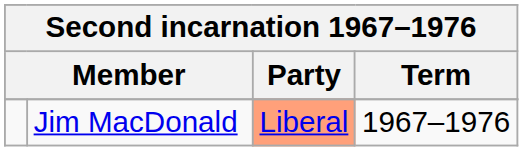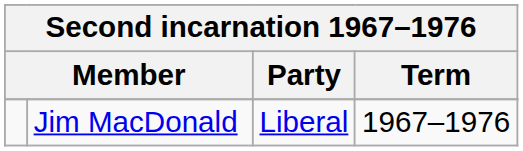Jim MacDonald | Party: lightsalmon background -> no background
